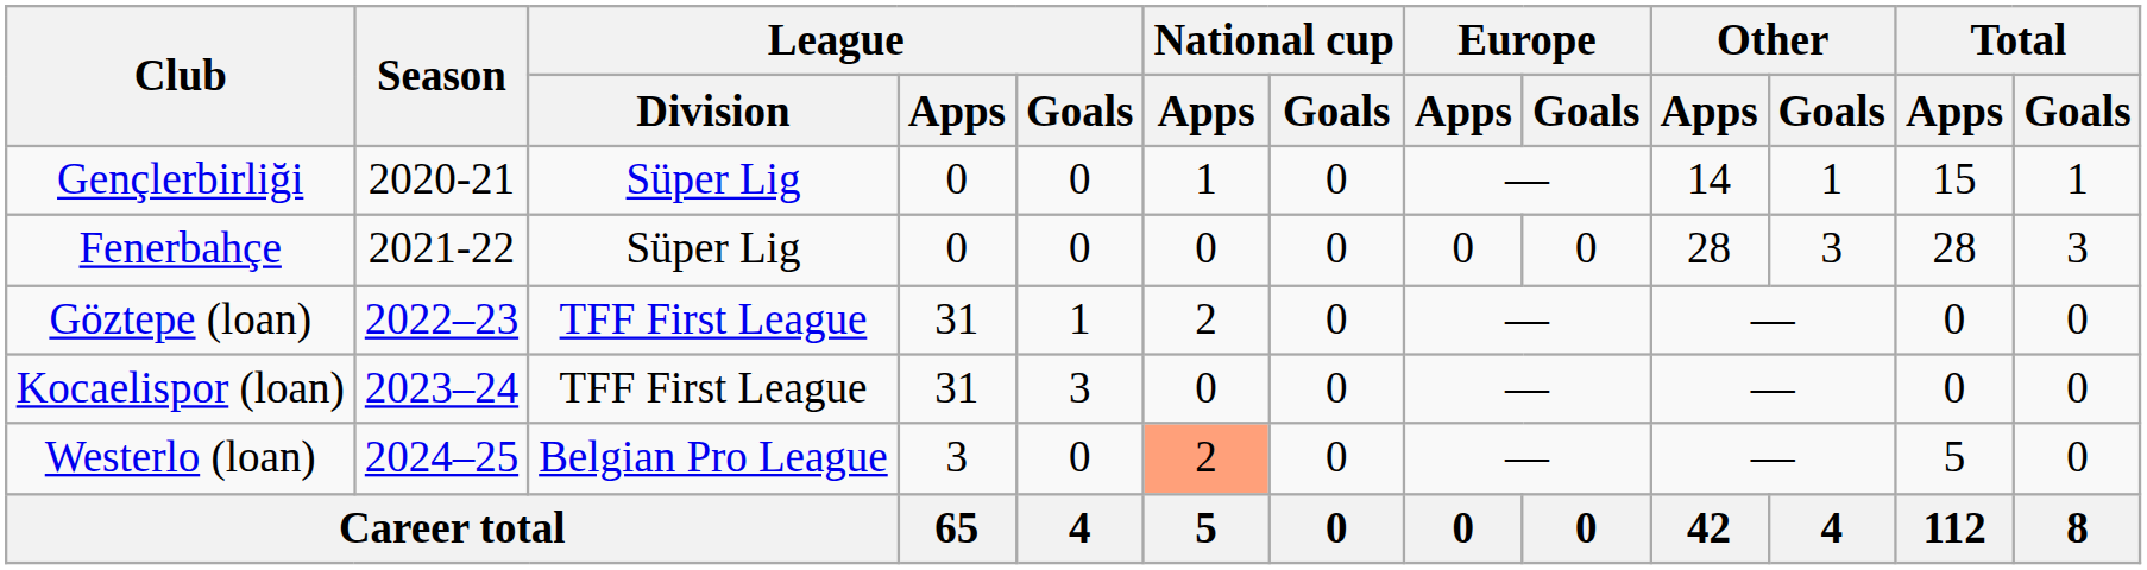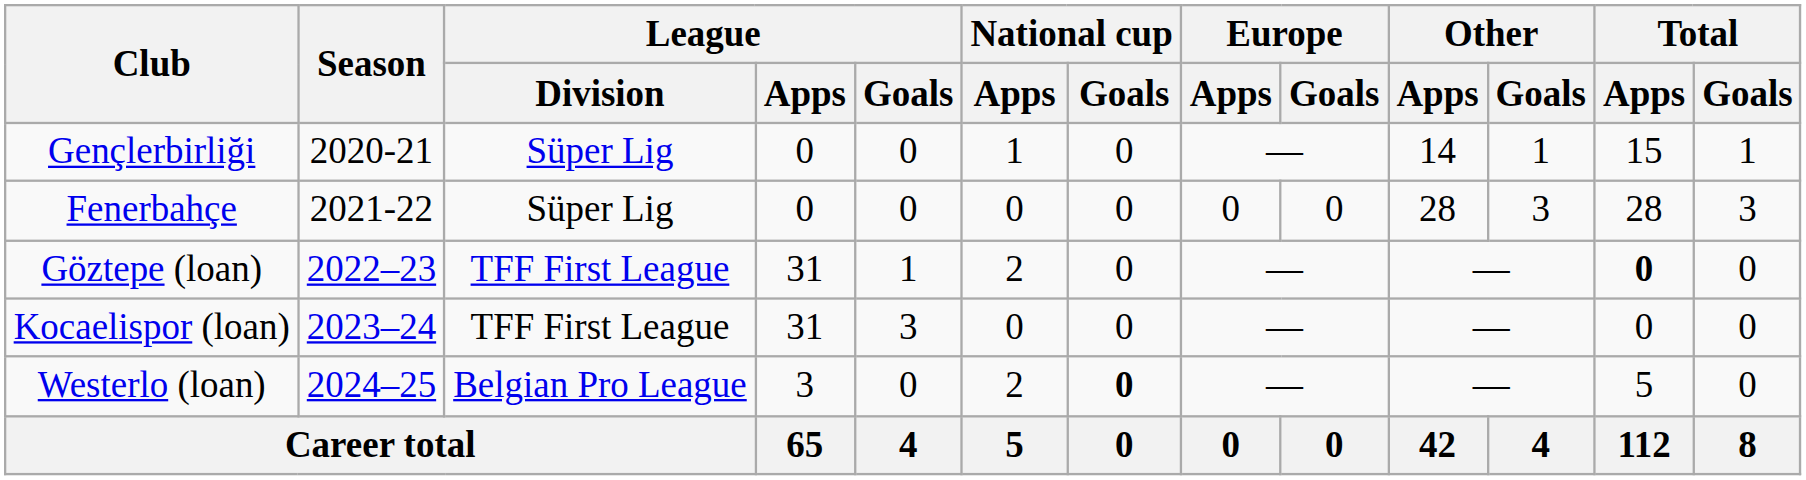Göztepe (loan) | Total / Apps: normal -> bold
Westerlo (loan) | National cup / Apps: lightsalmon background -> no background
Westerlo (loan) | National cup / Goals: normal -> bold
